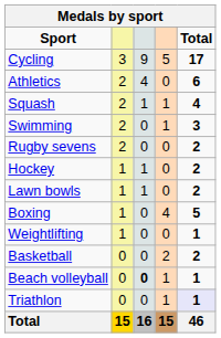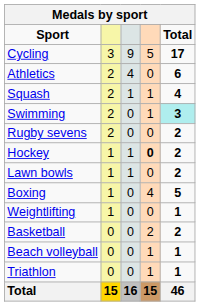Swimming | Total: no background -> paleturquoise background
Hockey | column 4: normal -> bold
Beach volleyball | column 3: bold -> normal
Triathlon | Total: lavender background -> no background
